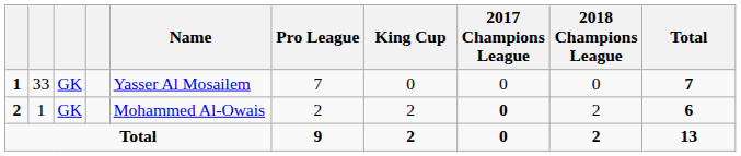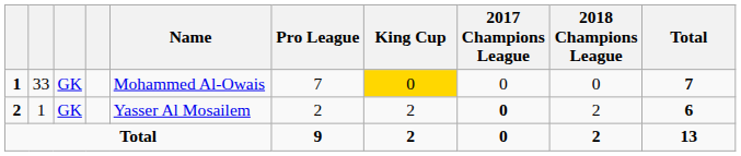row 2 | Name: Yasser Al Mosailem -> Mohammed Al-Owais
row 2 | King Cup: no background -> gold background
row 3 | Name: Mohammed Al-Owais -> Yasser Al Mosailem
